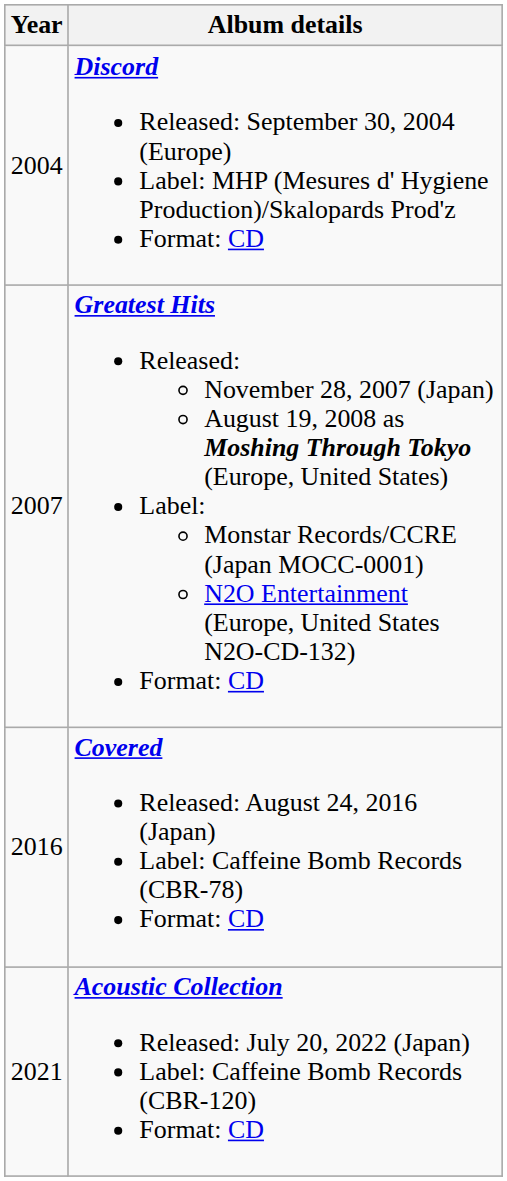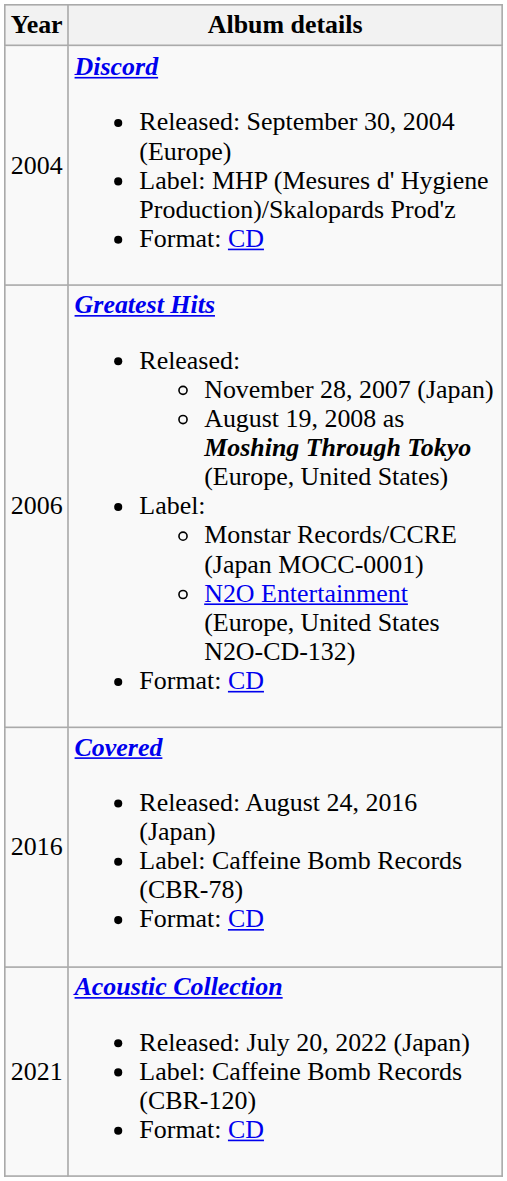row 3 | Year: 2007 -> 2006
